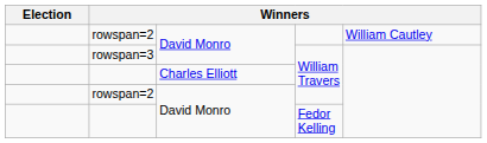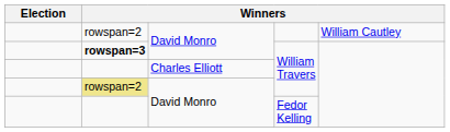rowspan=3 | column 2: normal -> bold
rowspan=2 / William Travers | column 2: no background -> khaki background
